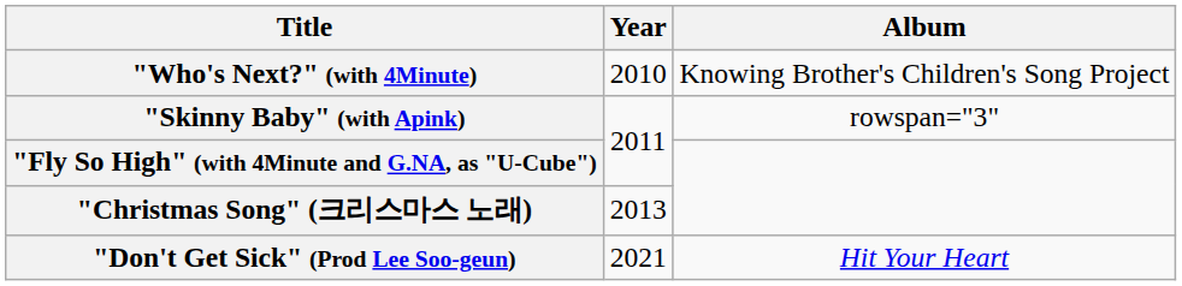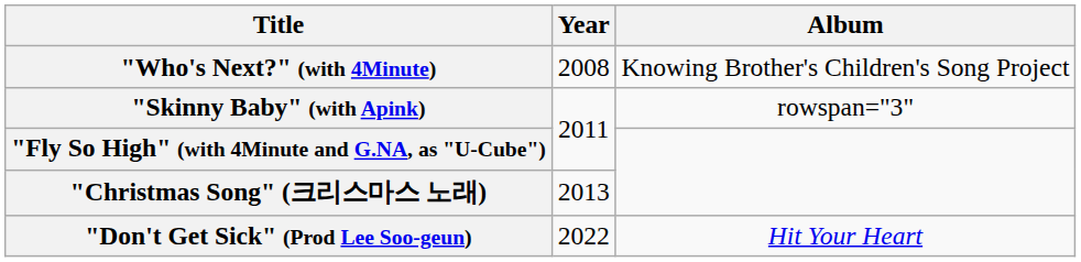"Who's Next?" (with 4Minute) | Year: 2010 -> 2008
"Don't Get Sick" (Prod Lee Soo-geun) | Year: 2021 -> 2022
